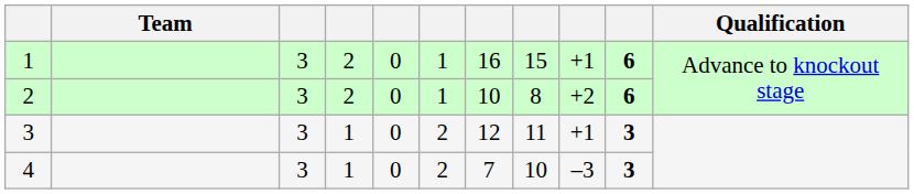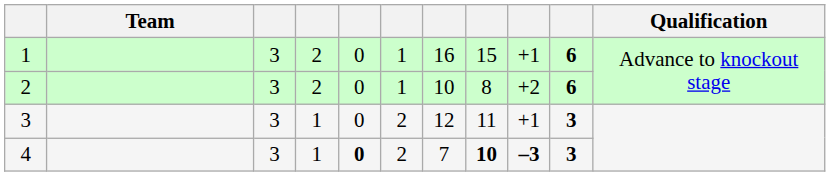4 | column 5: normal -> bold
4 | column 8: normal -> bold
4 | column 9: normal -> bold
